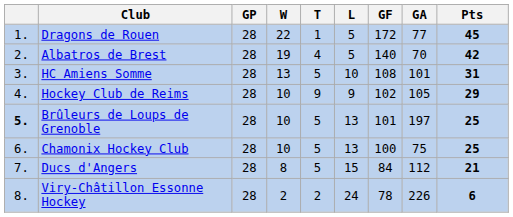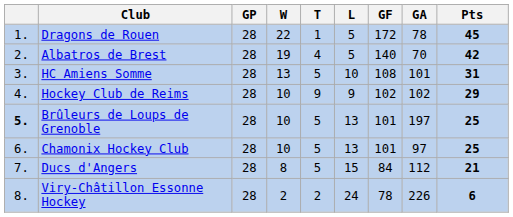Dragons de Rouen | GA: 77 -> 78
Hockey Club de Reims | GA: 105 -> 102
Chamonix Hockey Club | GF: 100 -> 101
Chamonix Hockey Club | GA: 75 -> 97
